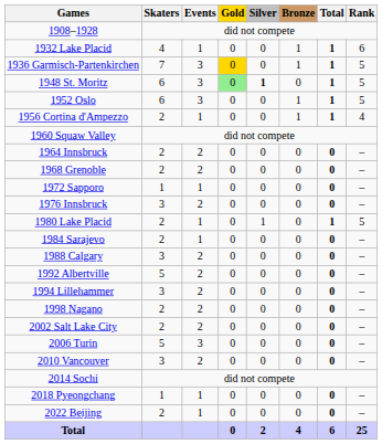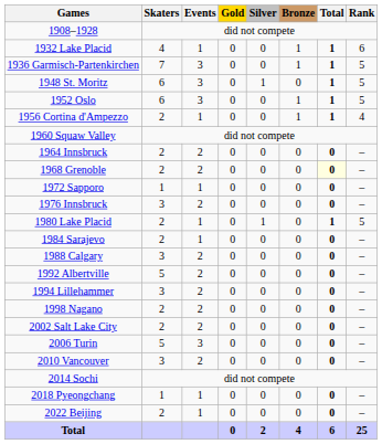1936 Garmisch-Partenkirchen | Gold: gold background -> no background
1948 St. Moritz | Gold: lightgreen background -> no background
1948 St. Moritz | Silver: bold -> normal
1968 Grenoble | Total: no background -> lightyellow background
